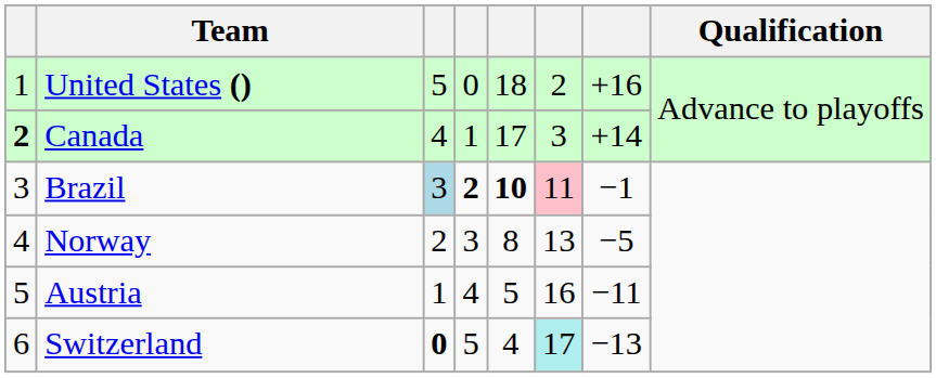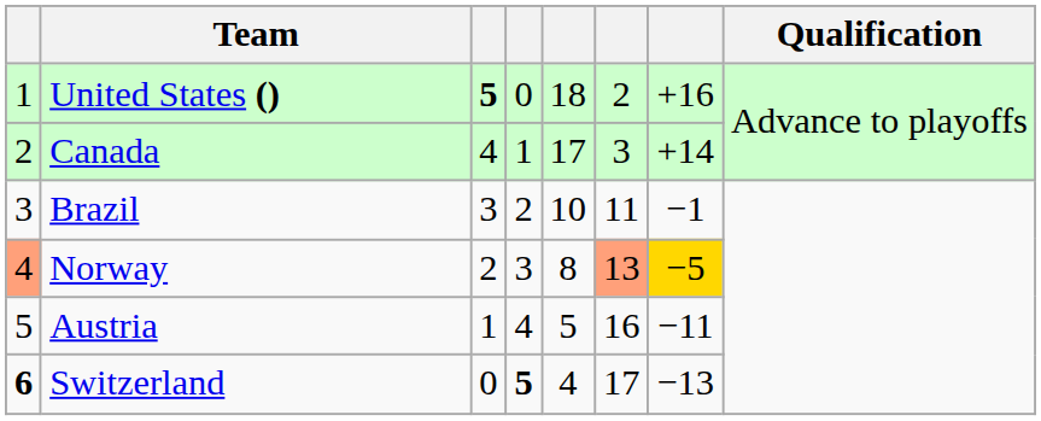United States () | column 3: normal -> bold
Canada | column 1: bold -> normal
Brazil | column 3: lightblue background -> no background
Brazil | column 4: bold -> normal
Brazil | column 5: bold -> normal
Brazil | column 6: pink background -> no background
Norway | column 1: no background -> lightsalmon background
Norway | column 6: no background -> lightsalmon background
Norway | column 7: no background -> gold background
Switzerland | column 1: normal -> bold
Switzerland | column 3: bold -> normal
Switzerland | column 4: normal -> bold
Switzerland | column 6: paleturquoise background -> no background
